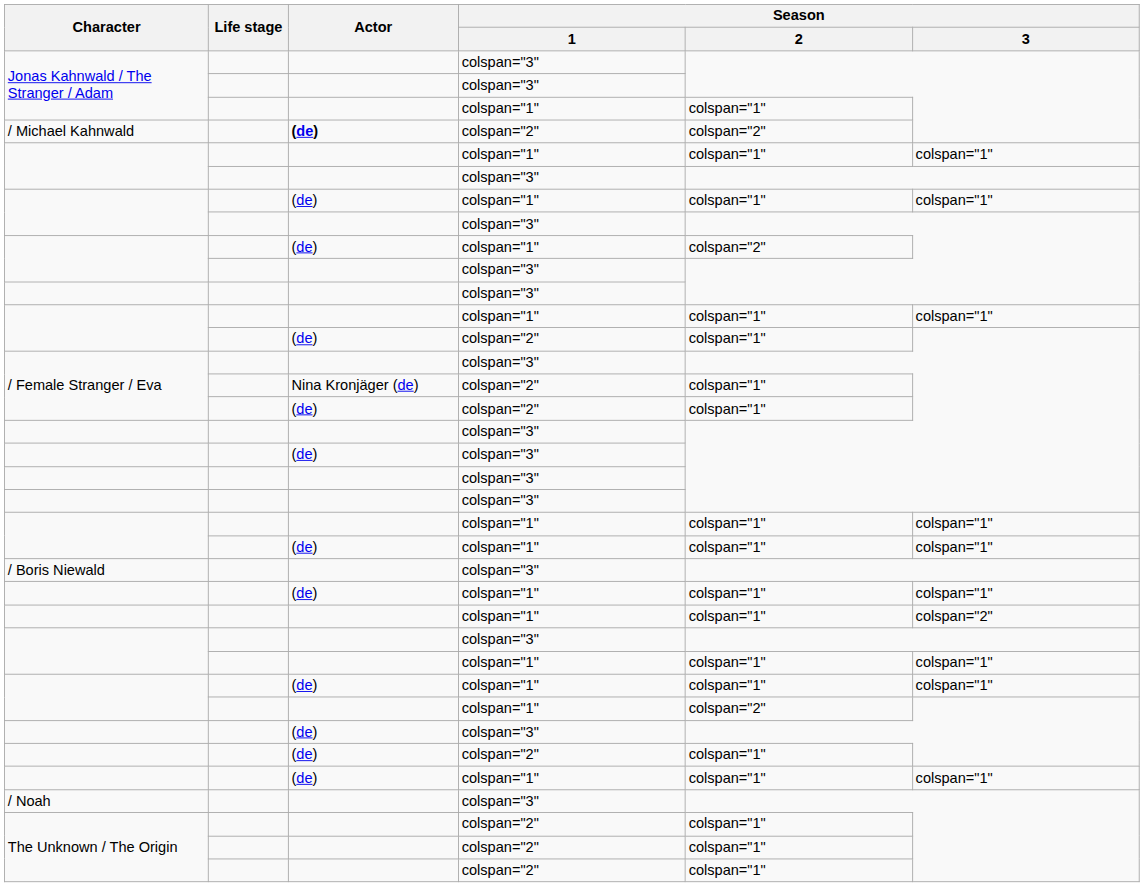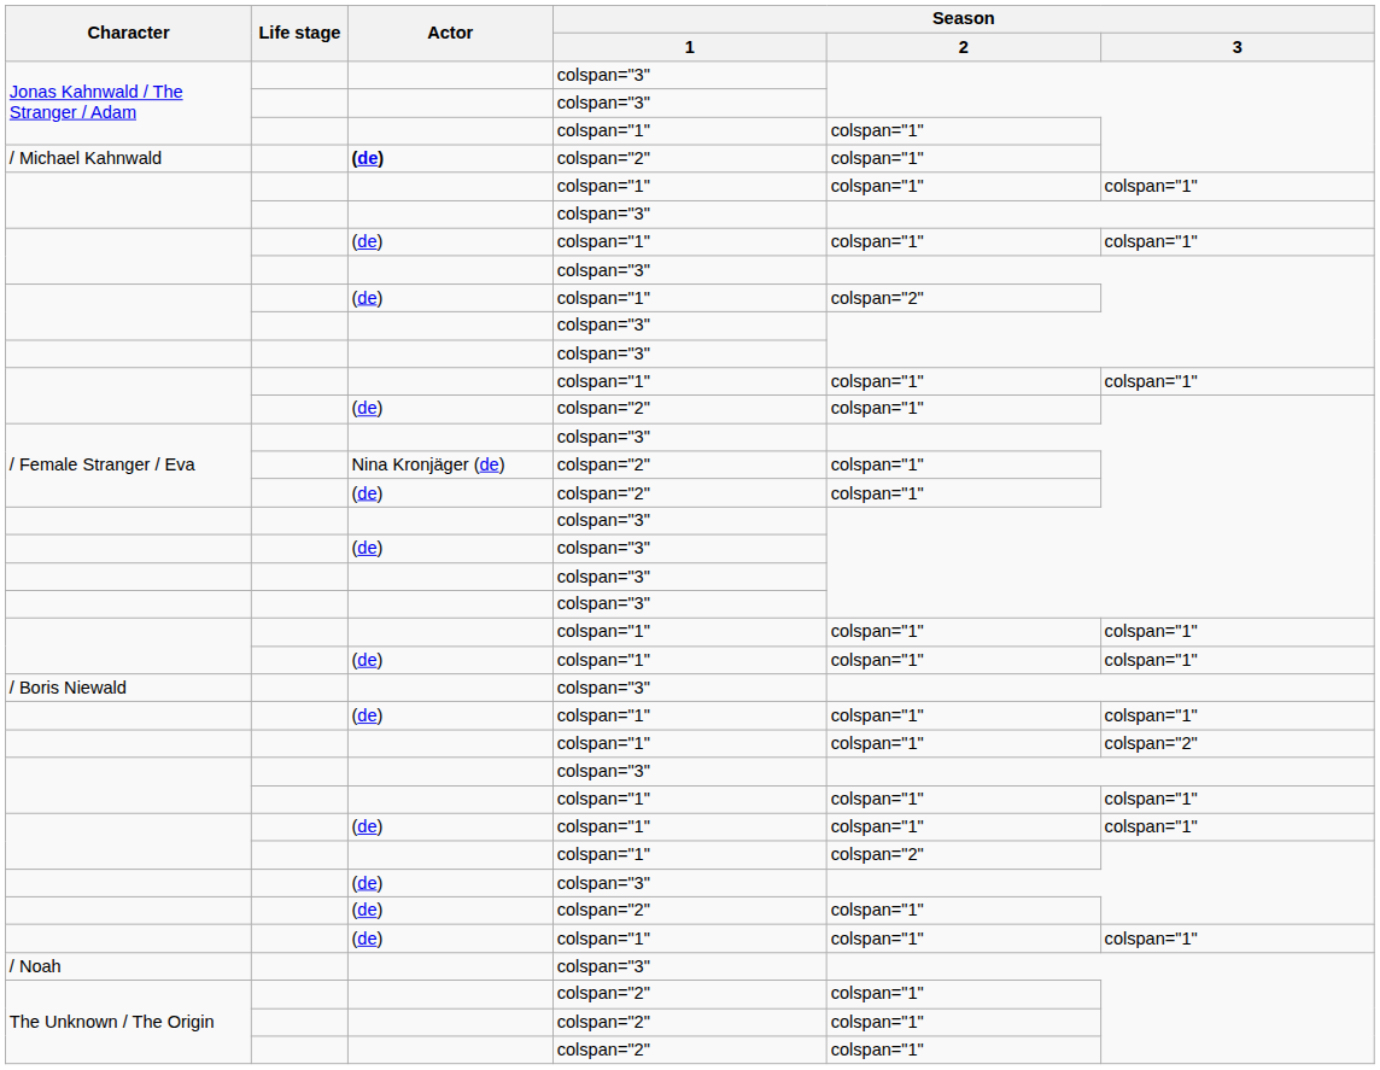/ Michael Kahnwald | Season / 2: colspan="2" -> colspan="1"
